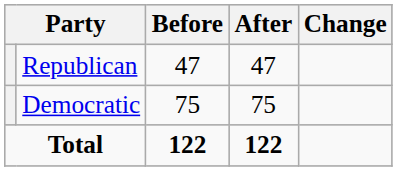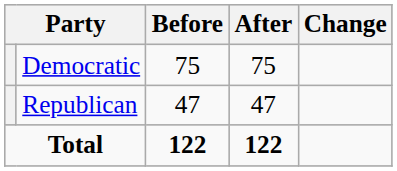rows swapped: Democratic <-> Republican
